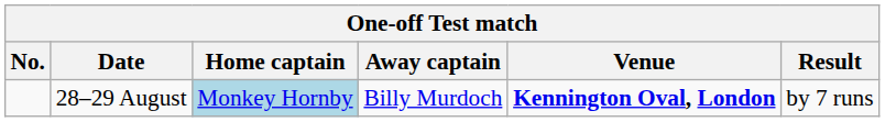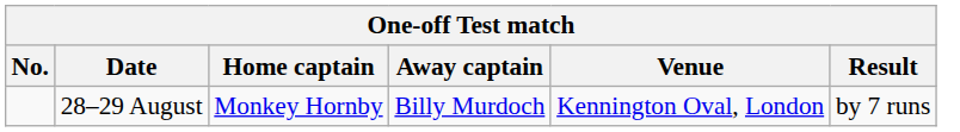28–29 August | Home captain: lightblue background -> no background
28–29 August | Venue: bold -> normal
